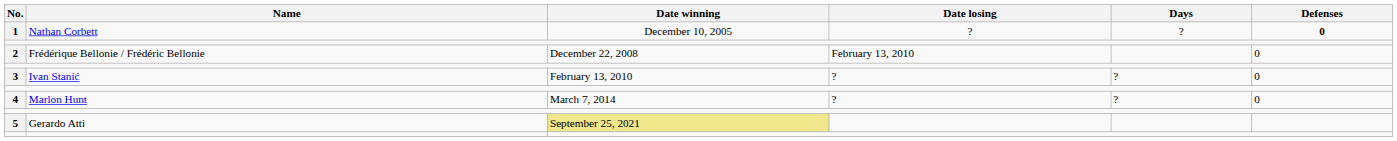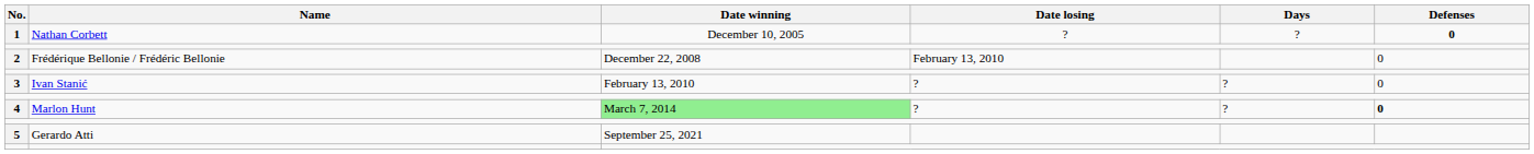4 | Date winning: no background -> lightgreen background
4 | Defenses: normal -> bold
5 | Date winning: khaki background -> no background
